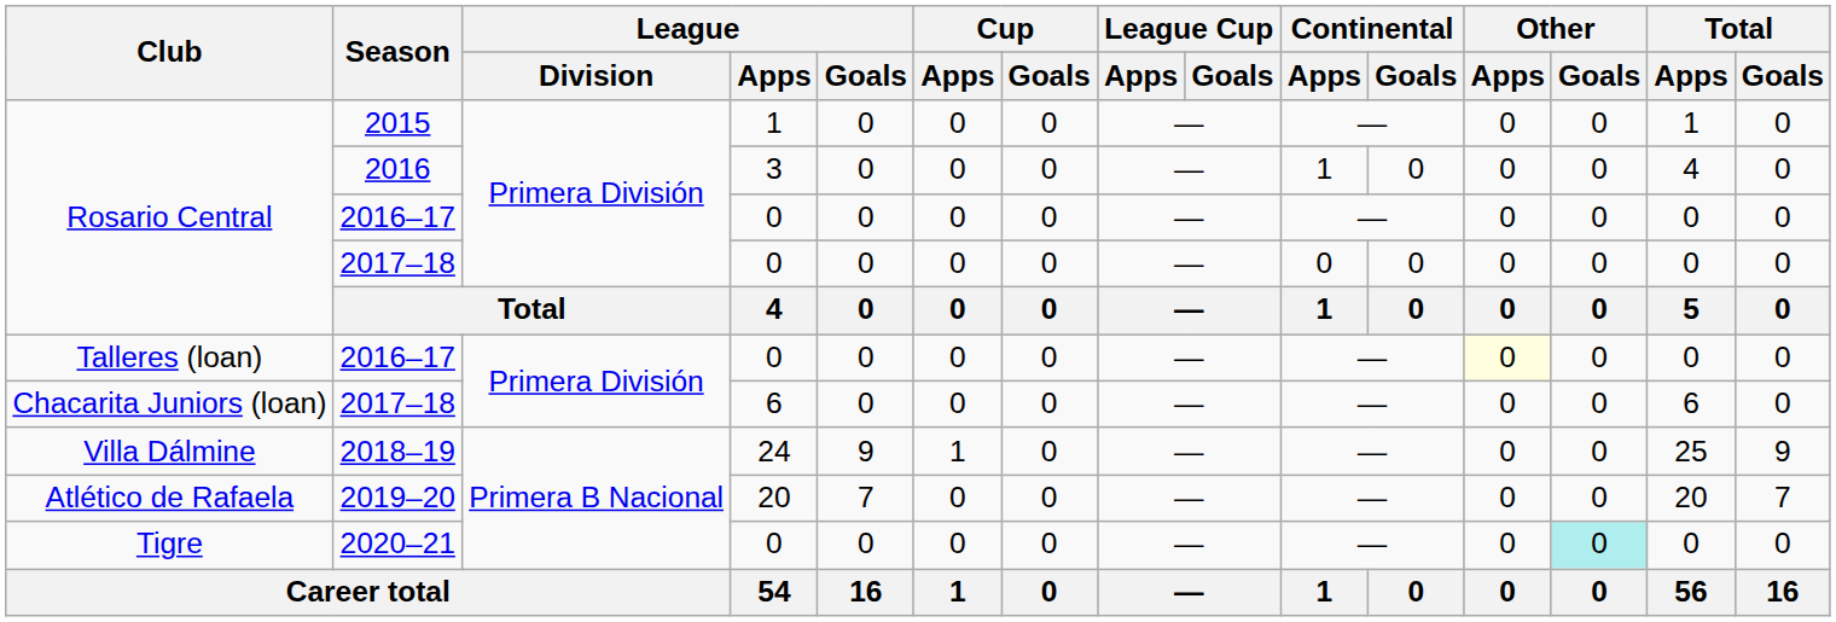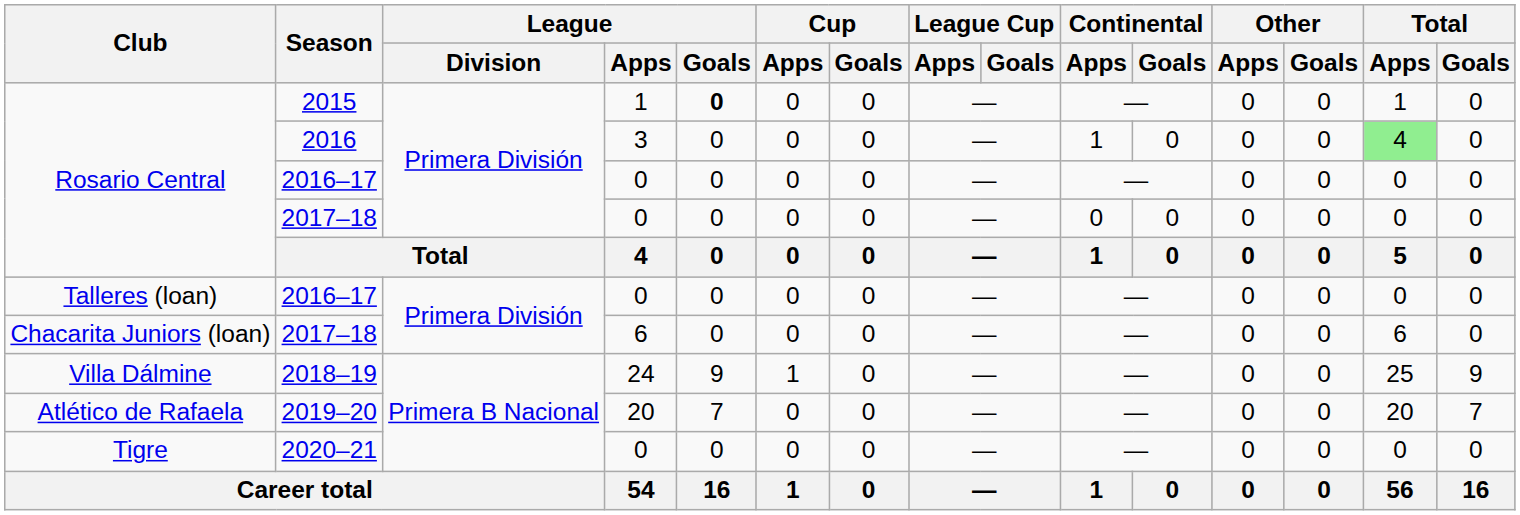2015 | League / Goals: normal -> bold
2016 | Total / Apps: no background -> lightgreen background
Talleres (loan) / 2016–17 | Other / Apps: lightyellow background -> no background
2020–21 | Other / Goals: paleturquoise background -> no background
